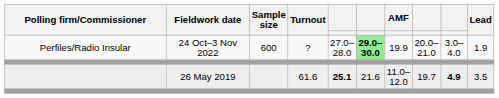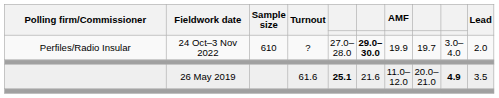24 Oct–3 Nov 2022 | Sample size: 600 -> 610
24 Oct–3 Nov 2022 | column 6: lightgreen background -> no background
24 Oct–3 Nov 2022 | column 8: 20.0– 21.0 -> 19.7
24 Oct–3 Nov 2022 | Lead: 1.9 -> 2.0
26 May 2019 | column 8: 19.7 -> 20.0– 21.0
